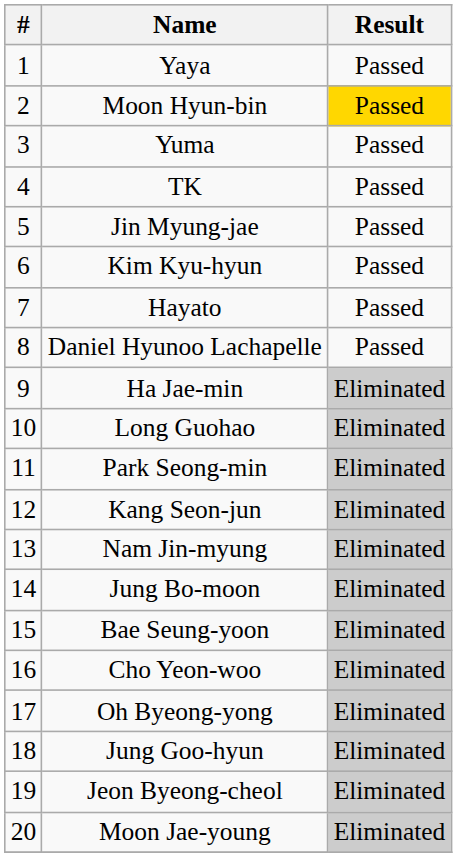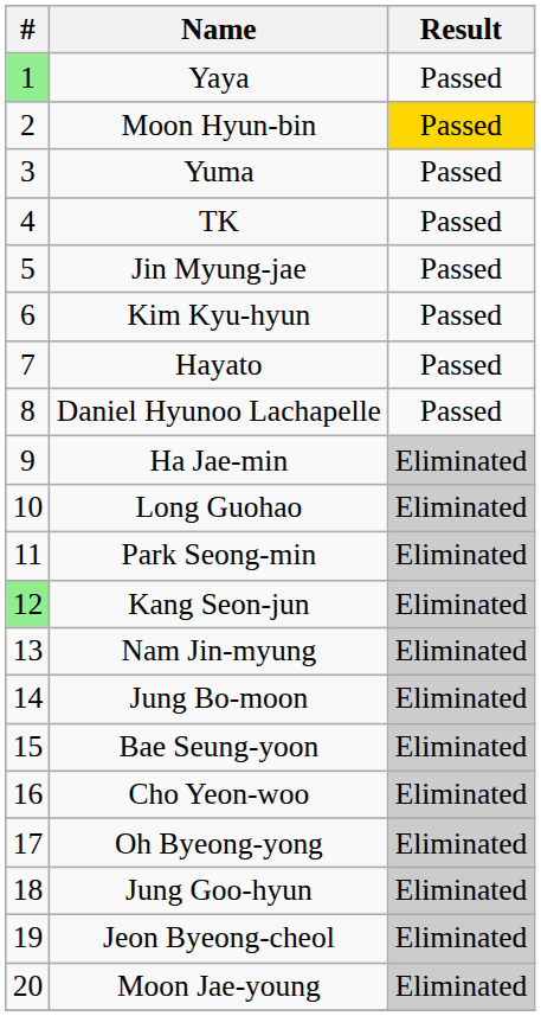Yaya | #: no background -> lightgreen background
Kang Seon-jun | #: no background -> lightgreen background
